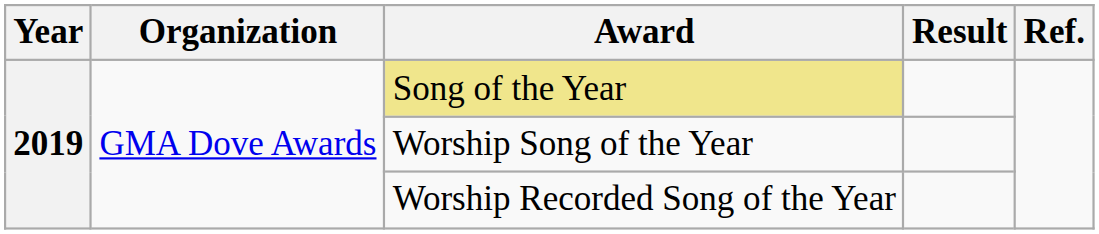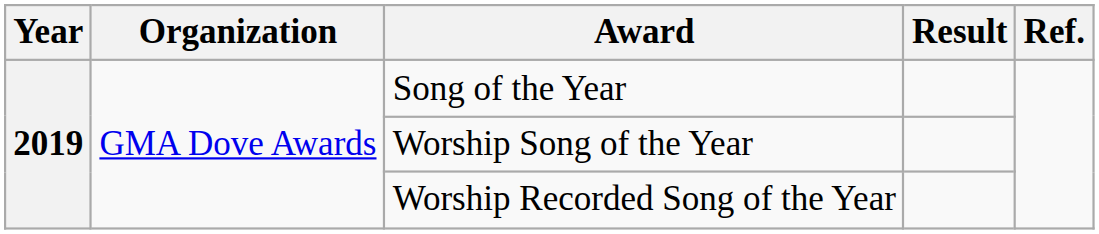Song of the Year | Award: khaki background -> no background
